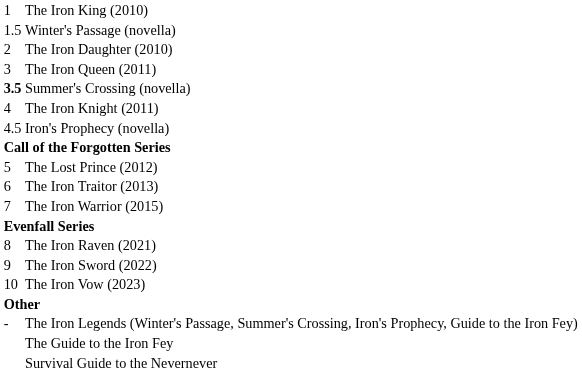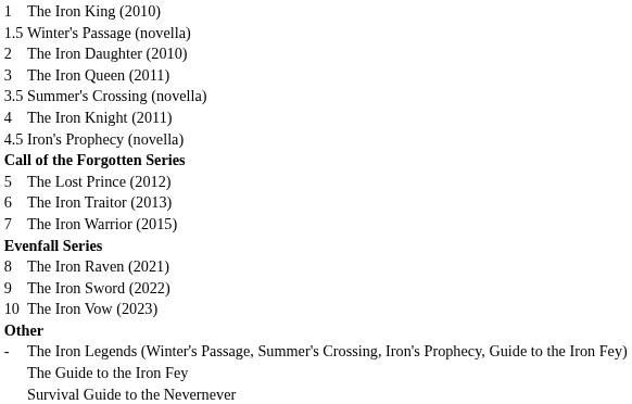Summer's Crossing (novella) | column 1: bold -> normal
